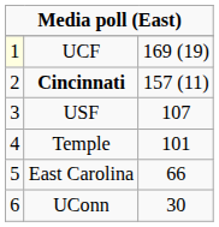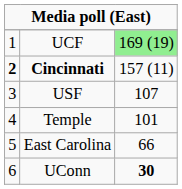UCF | column 1: lightyellow background -> no background
UCF | column 3: no background -> lightgreen background
Cincinnati | column 1: normal -> bold
UConn | column 3: normal -> bold
